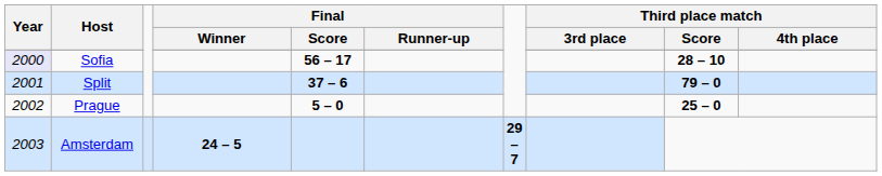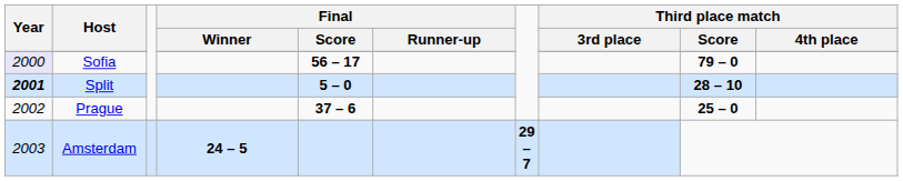Sofia | Third place match / Score: 28 – 10 -> 79 – 0
Split | Year: normal -> bold
Split | Final / Score: 37 – 6 -> 5 – 0
Split | Third place match / Score: 79 – 0 -> 28 – 10
Prague | Final / Score: 5 – 0 -> 37 – 6
